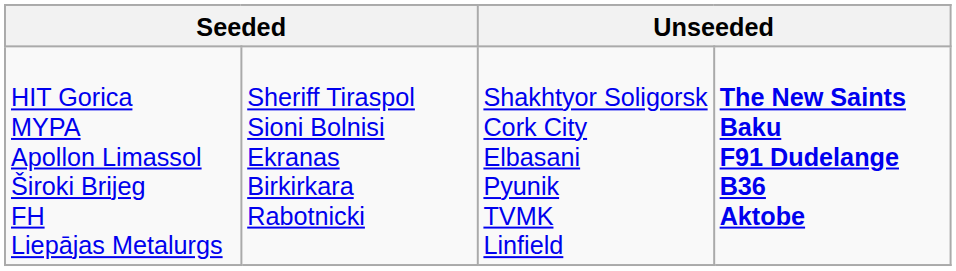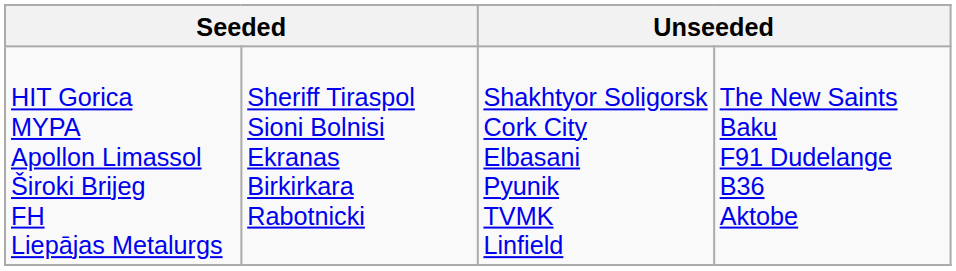row 2 | column 4: bold -> normal
